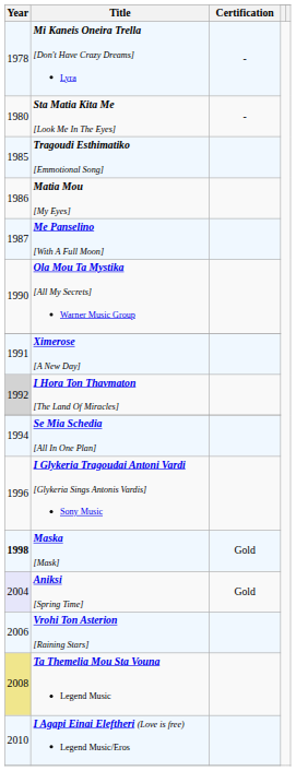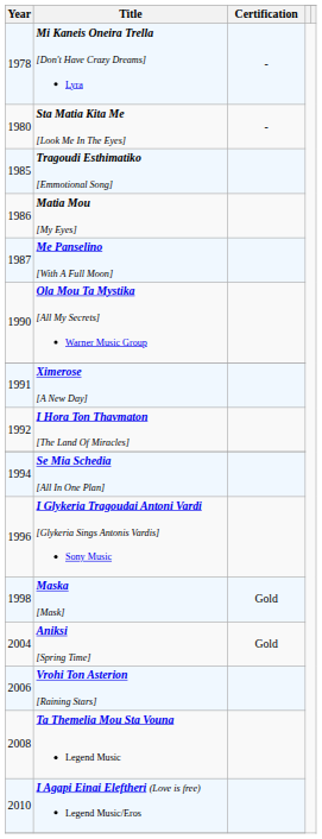I Hora Ton Thavmaton [The Land Of Miracles] | Year: lightgrey background -> no background
Maska [Mask] | Year: bold -> normal
Aniksi [Spring Time] | Year: lavender background -> no background
Ta Themelia Mou Sta Vouna Legend Music | Year: khaki background -> no background
